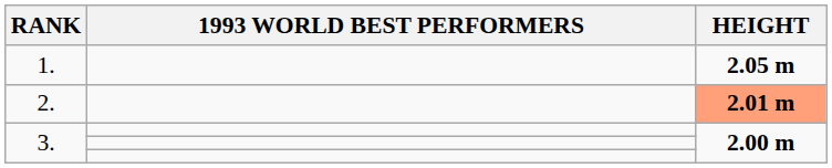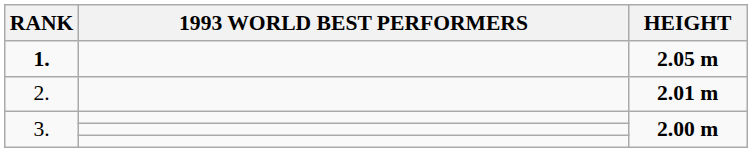1. | RANK: normal -> bold
2. | HEIGHT: lightsalmon background -> no background
